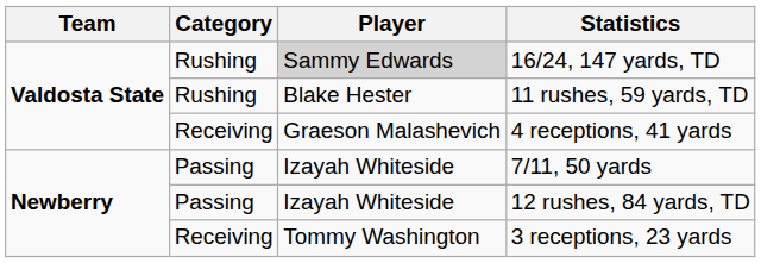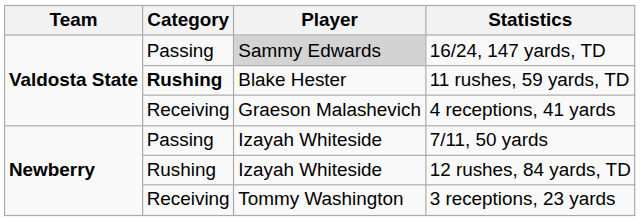16/24, 147 yards, TD | Category: Rushing -> Passing
11 rushes, 59 yards, TD | Category: normal -> bold
12 rushes, 84 yards, TD | Category: Passing -> Rushing
